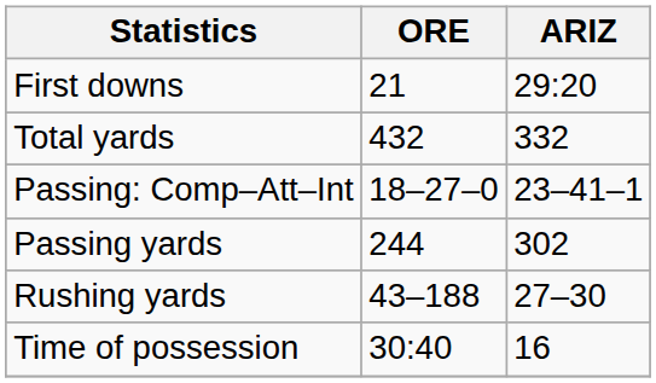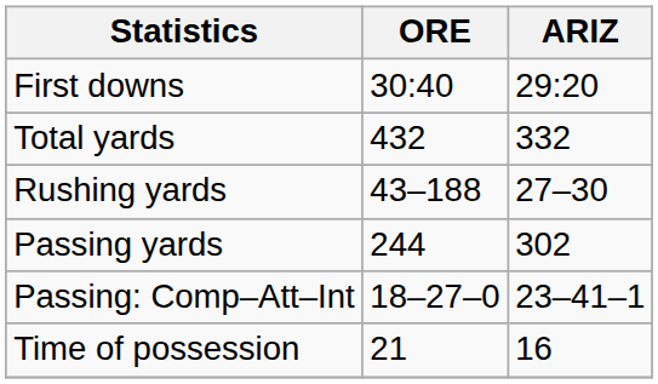First downs | ORE: 21 -> 30:40
rows swapped: Rushing yards <-> Passing: Comp–Att–Int
Time of possession | ORE: 30:40 -> 21
